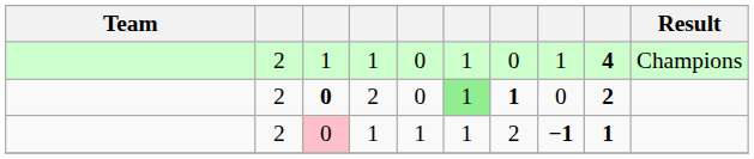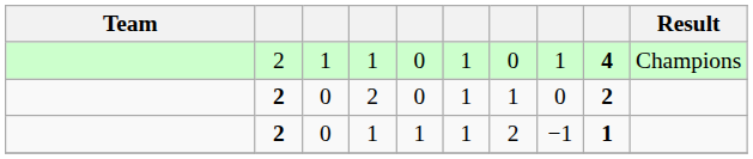row 3 | column 2: normal -> bold
row 3 | column 3: bold -> normal
row 3 | column 6: lightgreen background -> no background
row 3 | column 7: bold -> normal
row 4 | column 2: normal -> bold
row 4 | column 3: pink background -> no background
row 4 | column 8: bold -> normal
